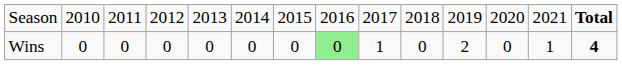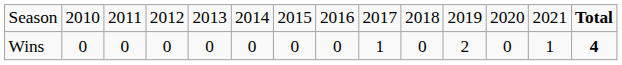Wins | column 8: lightgreen background -> no background
